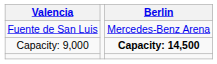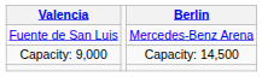Capacity: 9,000 | Berlin: bold -> normal
